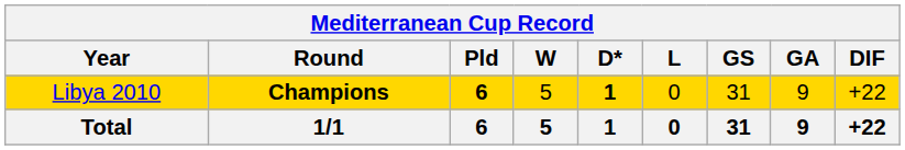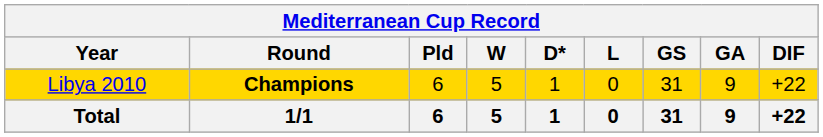Libya 2010 | Pld: bold -> normal
Libya 2010 | D*: bold -> normal
